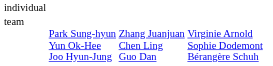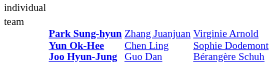team | column 2: normal -> bold
